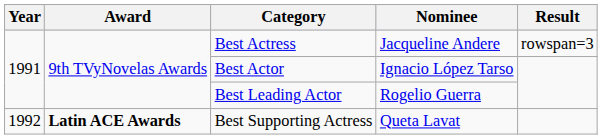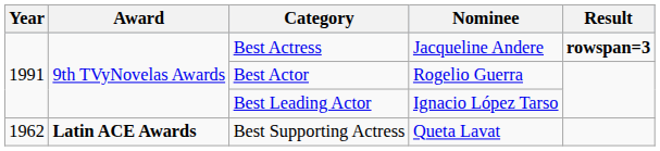Best Actress | Result: normal -> bold
Best Actor | Nominee: Ignacio López Tarso -> Rogelio Guerra
Best Leading Actor | Nominee: Rogelio Guerra -> Ignacio López Tarso
Best Supporting Actress | Year: 1992 -> 1962
